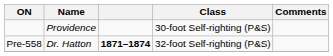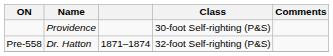Pre-558 | column 3: bold -> normal
